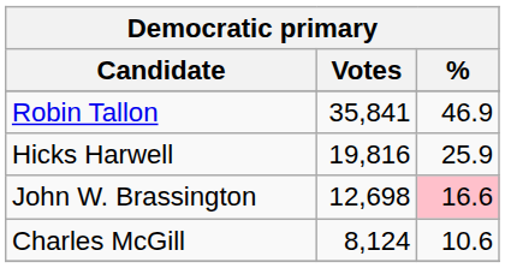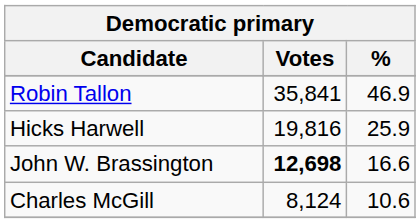John W. Brassington | Votes: normal -> bold
John W. Brassington | %: pink background -> no background
